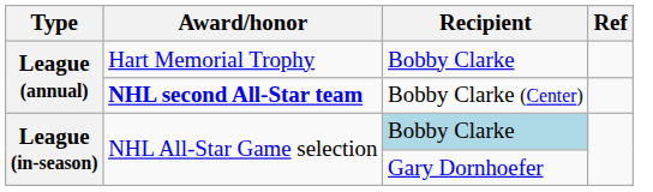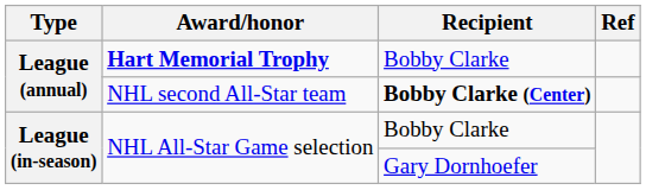Hart Memorial Trophy | Award/honor: normal -> bold
NHL second All-Star team | Award/honor: bold -> normal
NHL second All-Star team | Recipient: normal -> bold
NHL All-Star Game selection / Bobby Clarke | Recipient: lightblue background -> no background
